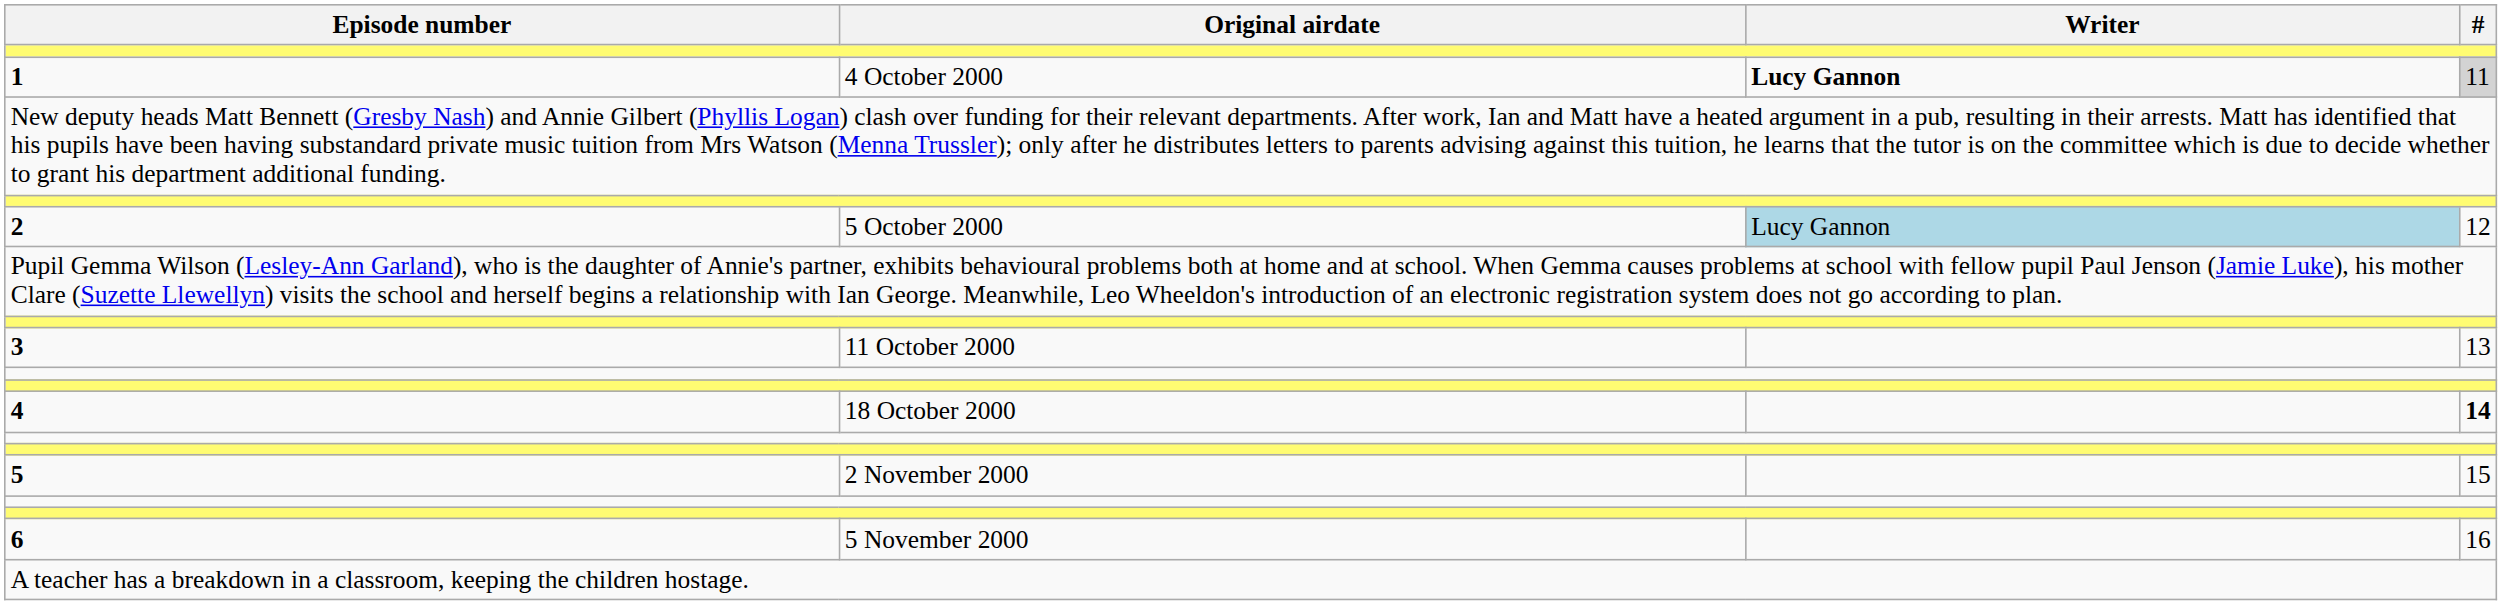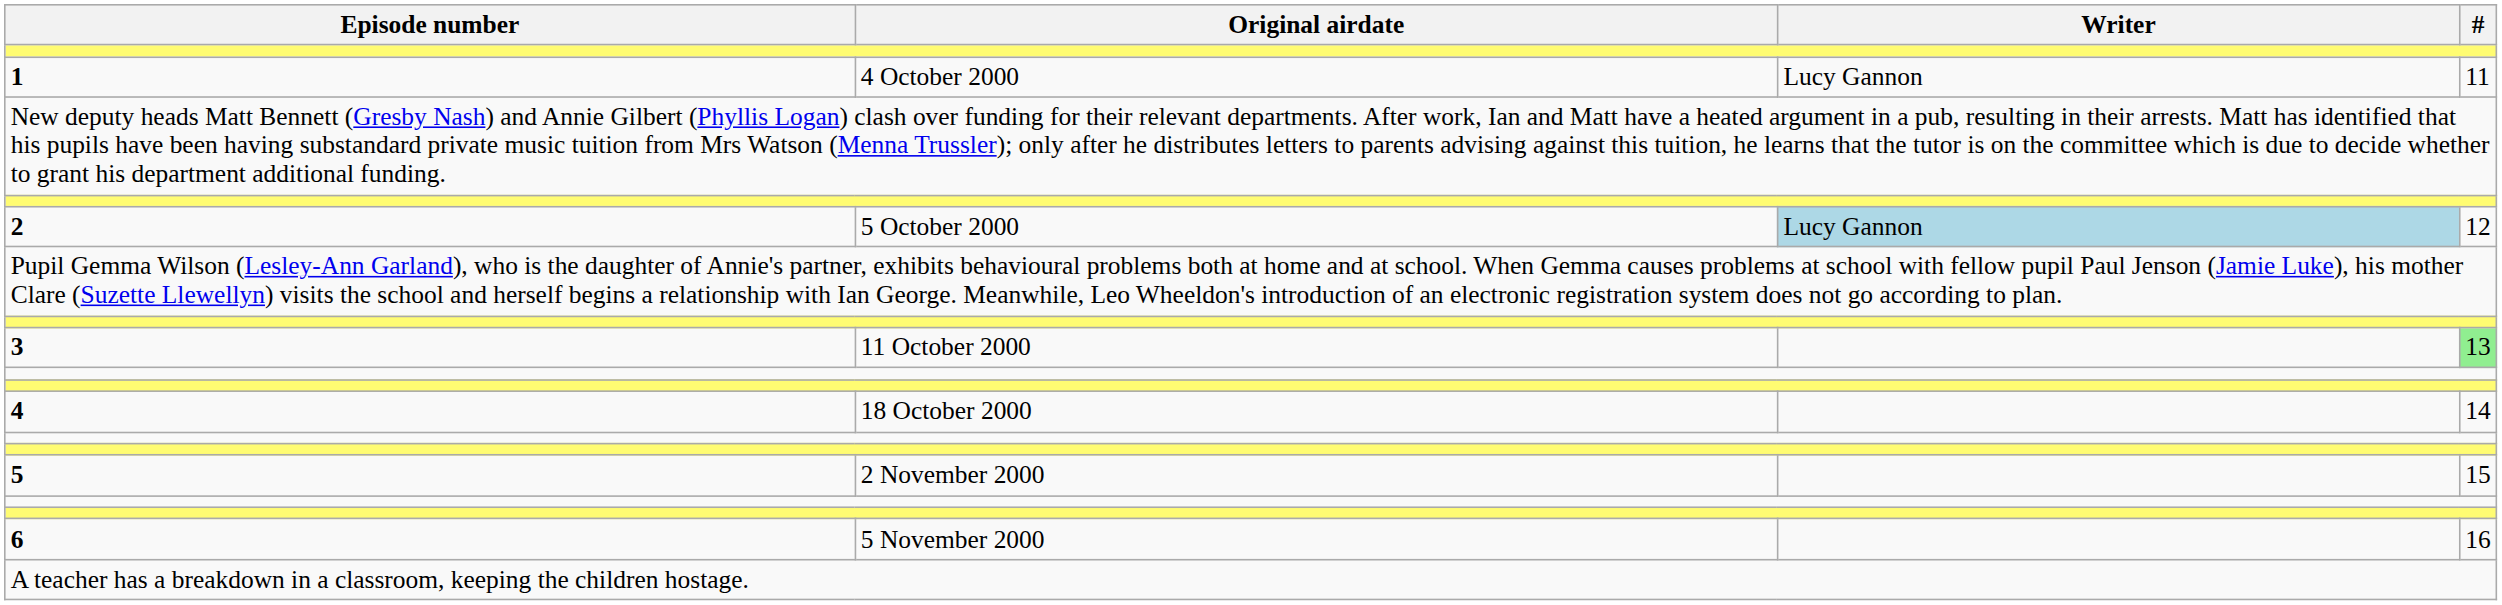1 | Writer: bold -> normal
1 | #: lightgrey background -> no background
3 | #: no background -> lightgreen background
4 | #: bold -> normal
